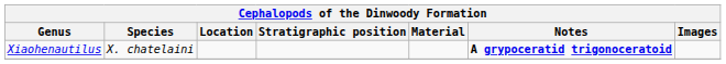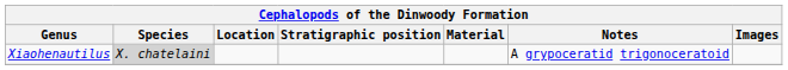Xiaohenautilus | Species: no background -> lightgrey background
Xiaohenautilus | Notes: bold -> normal
